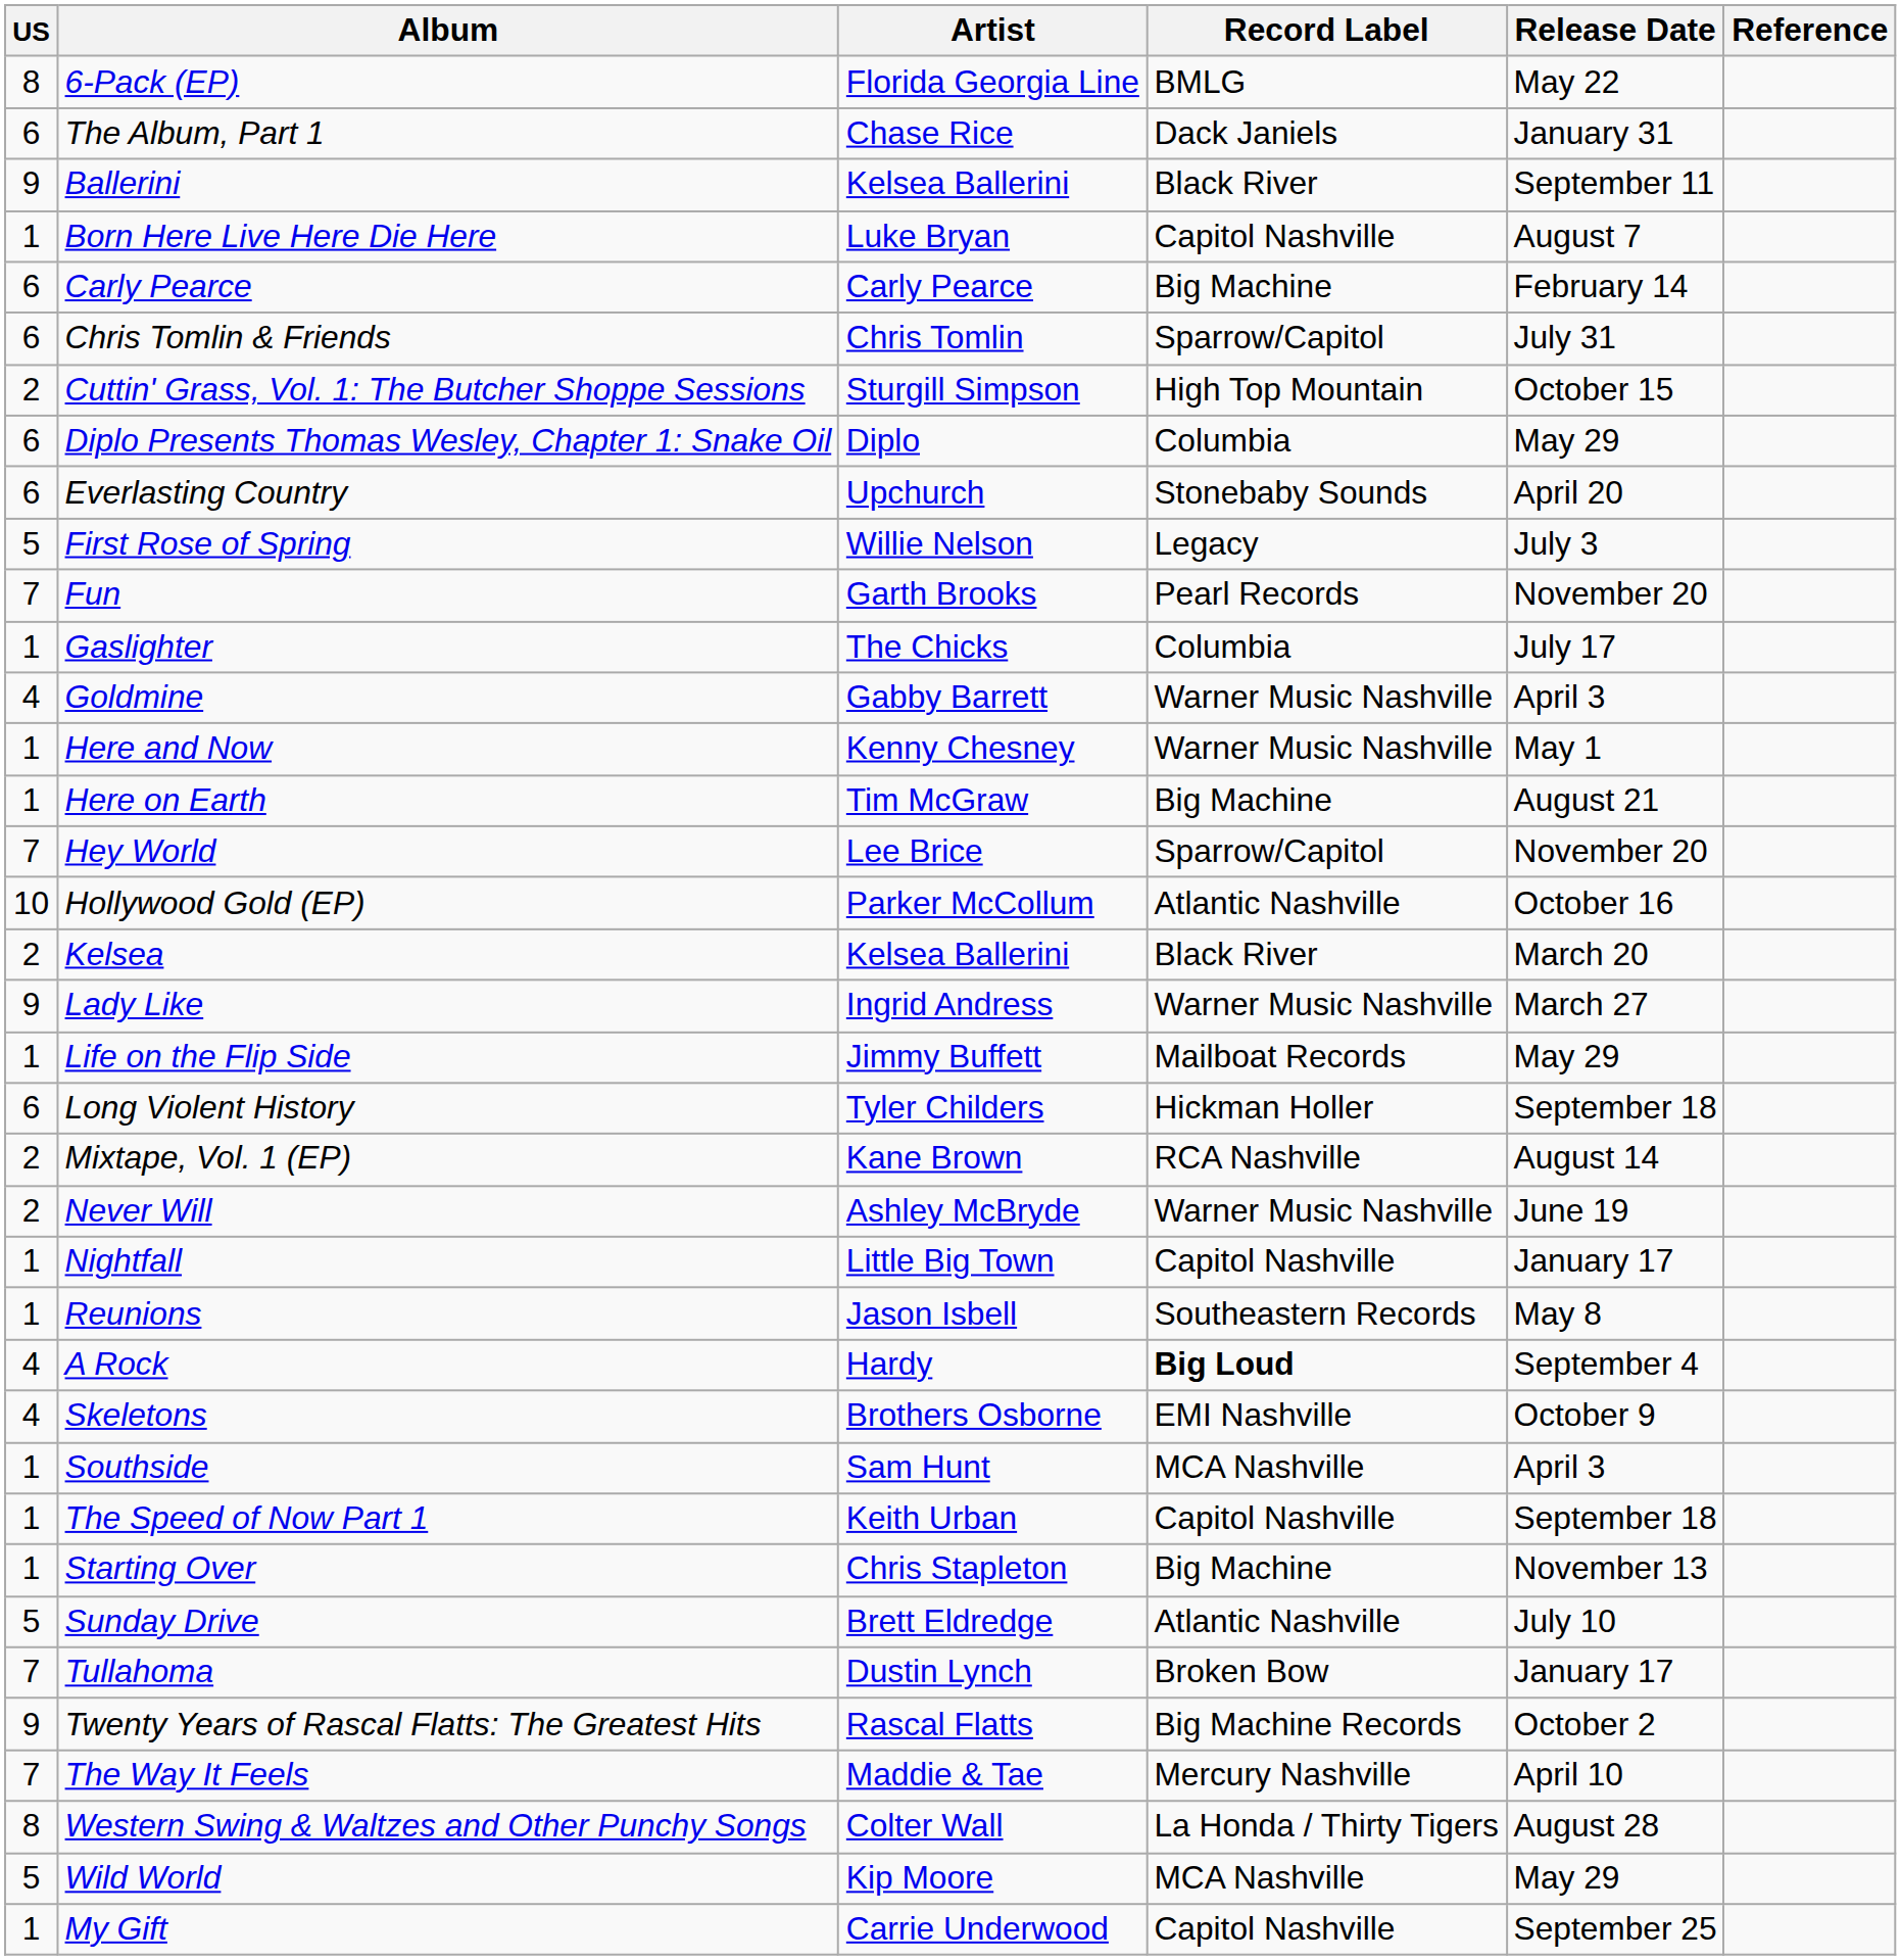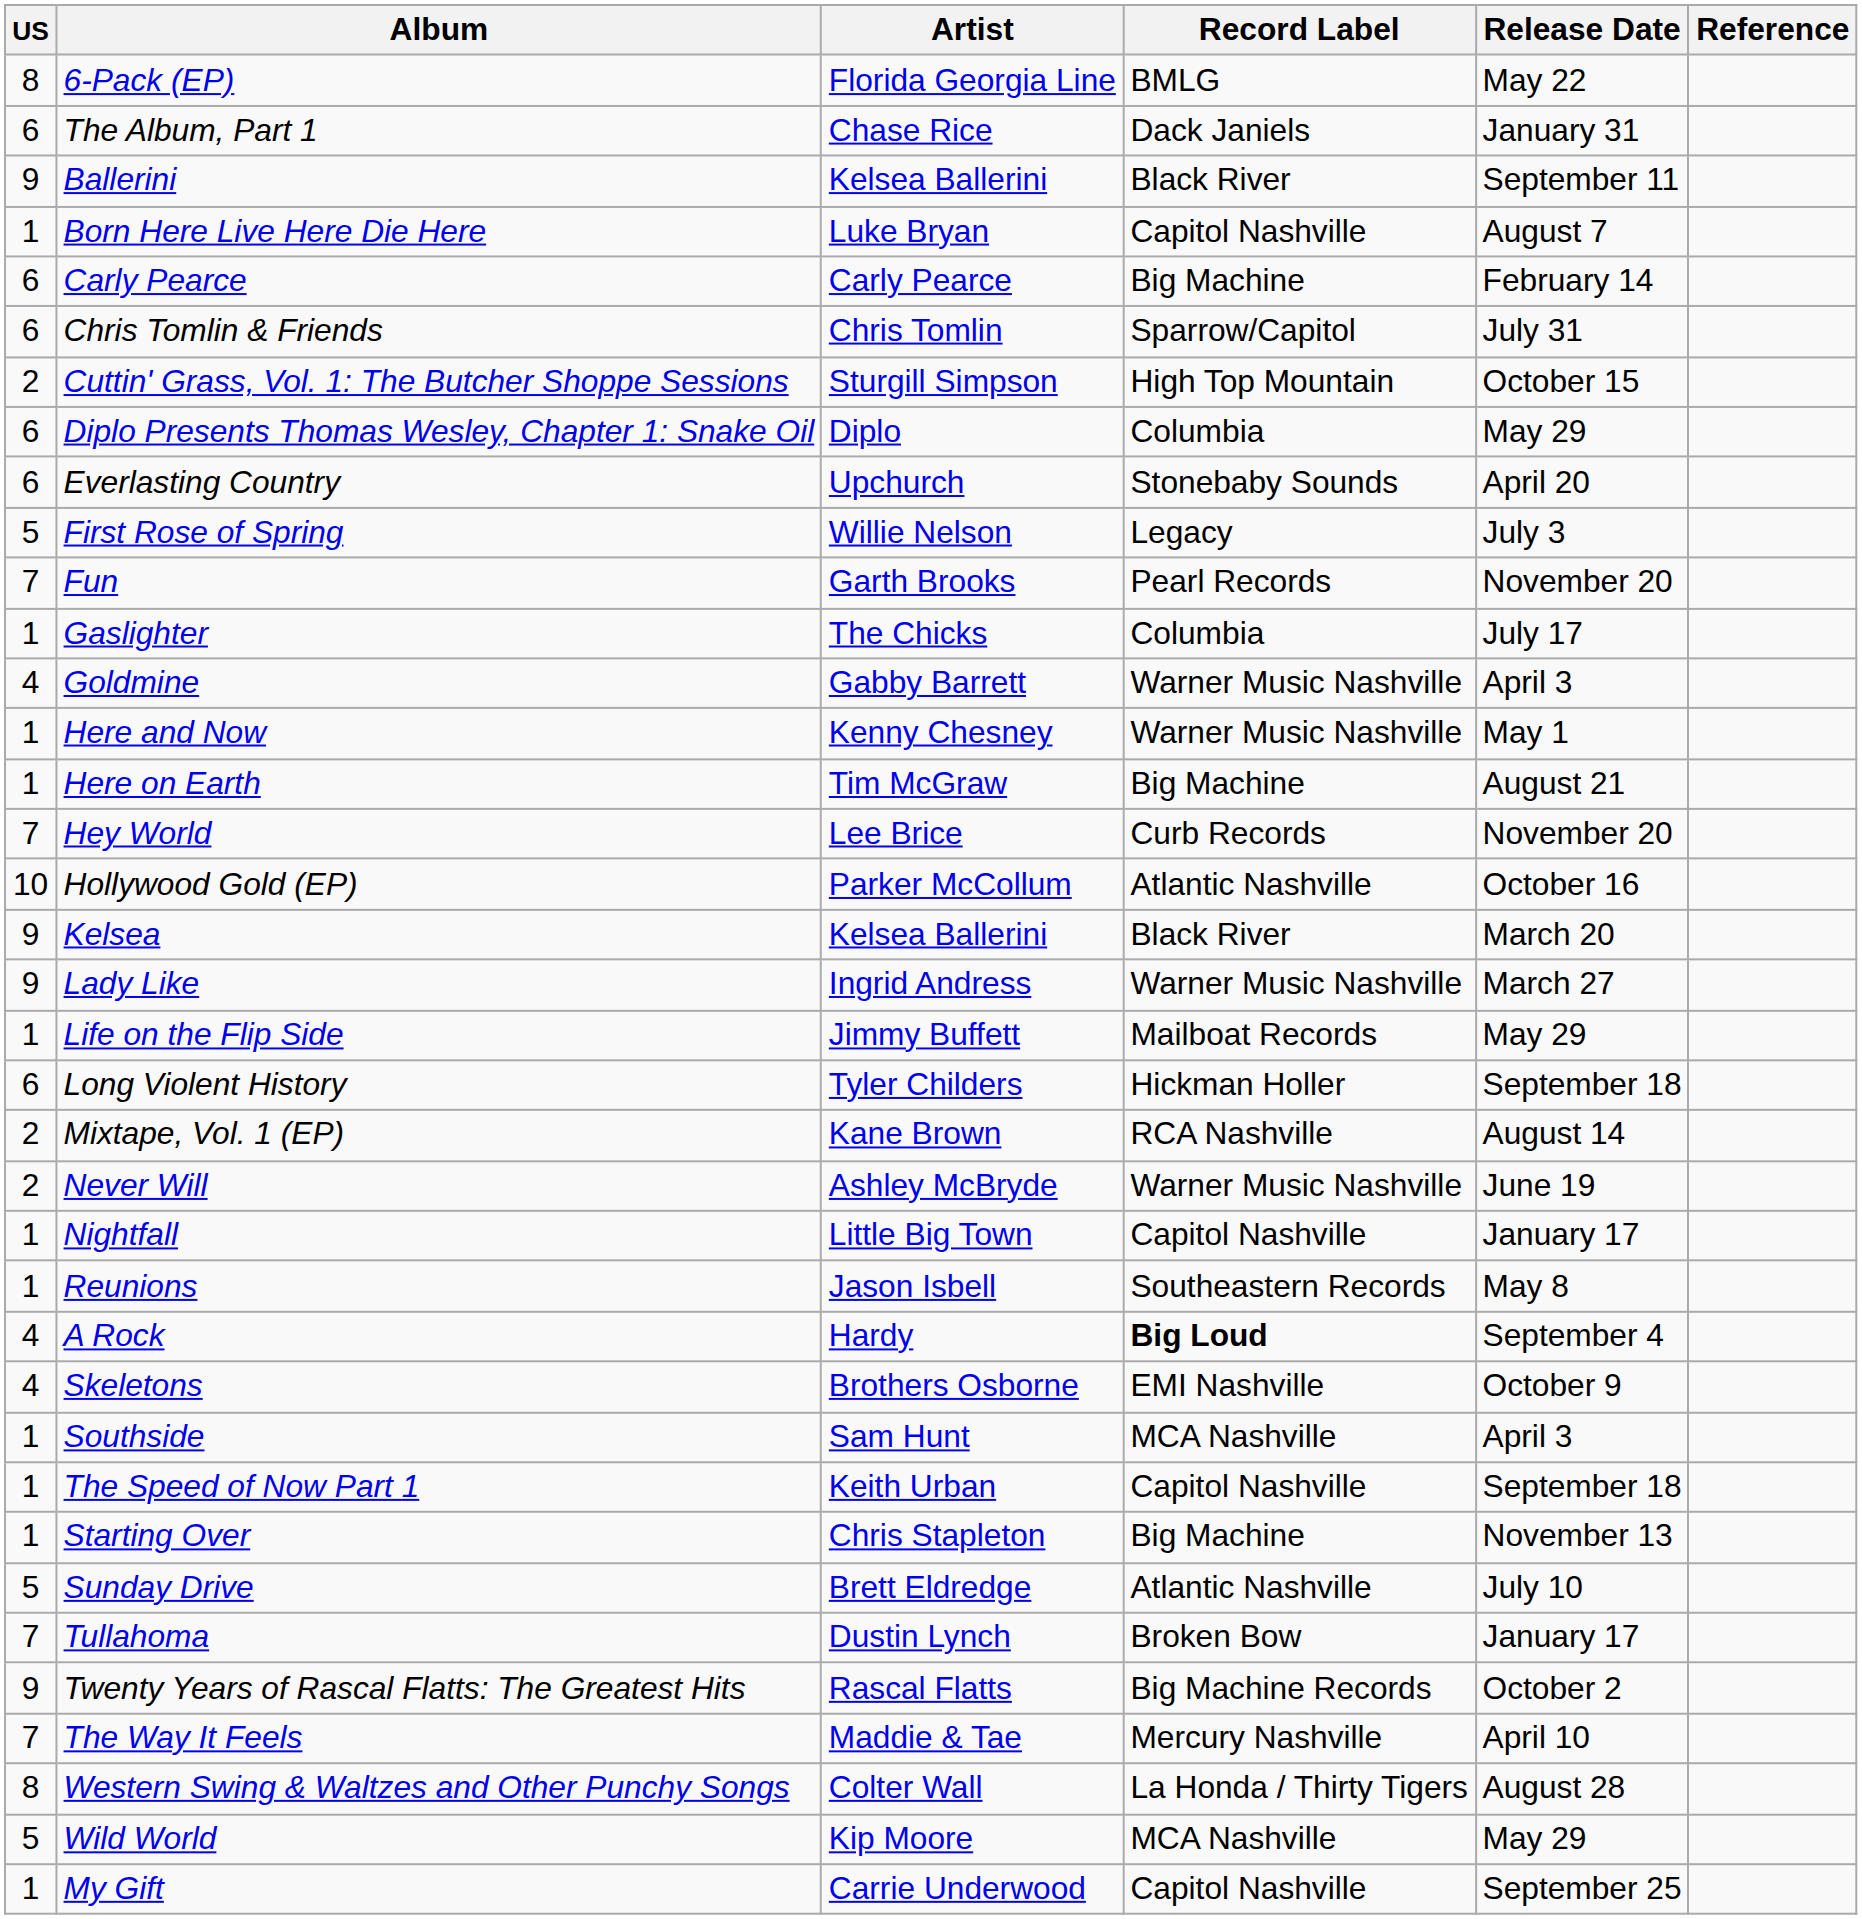Hey World | Record Label: Sparrow/Capitol -> Curb Records
Kelsea | US: 2 -> 9
